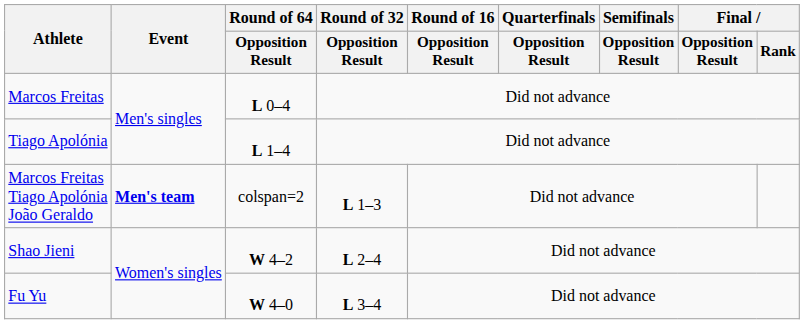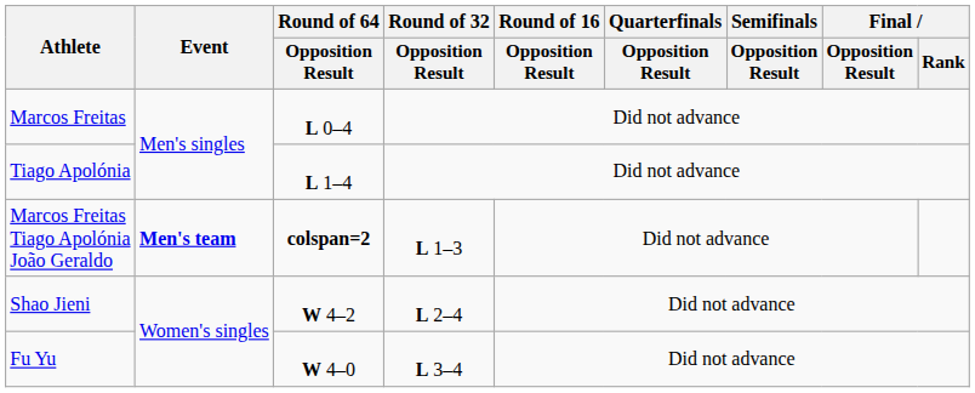Marcos Freitas Tiago Apolónia João Geraldo | Round of 64 / Opposition Result: normal -> bold
